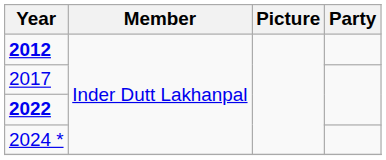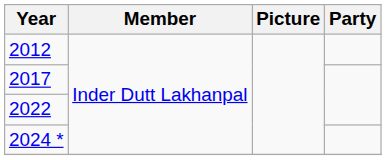2012 | Year: bold -> normal
2022 | Year: bold -> normal
